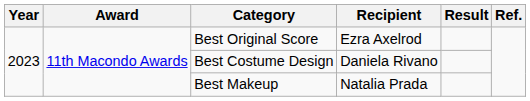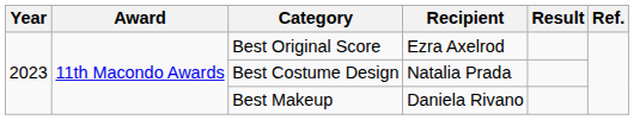Best Costume Design | Recipient: Daniela Rivano -> Natalia Prada
Best Makeup | Recipient: Natalia Prada -> Daniela Rivano
